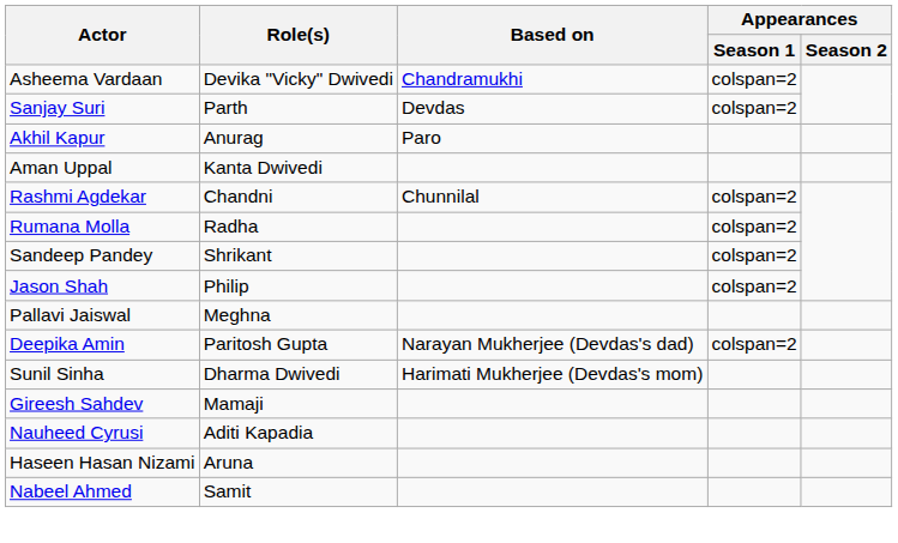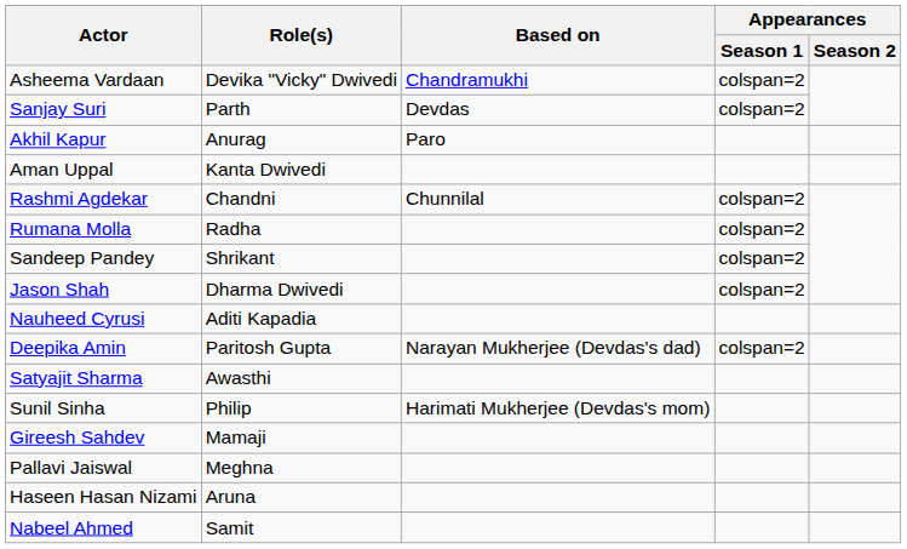Jason Shah | Role(s): Philip -> Dharma Dwivedi
rows swapped: Nauheed Cyrusi <-> Pallavi Jaiswal
+ row: Satyajit Sharma | Awasthi
Sunil Sinha | Role(s): Dharma Dwivedi -> Philip
